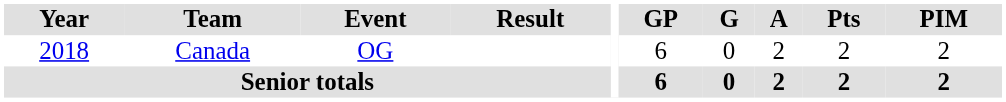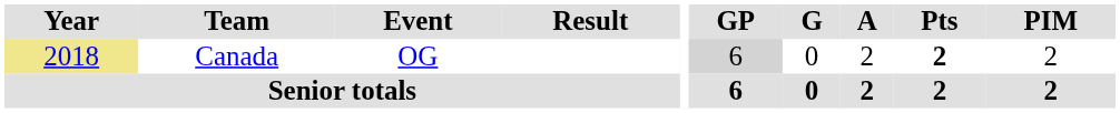Canada | Year: no background -> khaki background
Canada | GP: no background -> lightgrey background
Canada | Pts: normal -> bold
